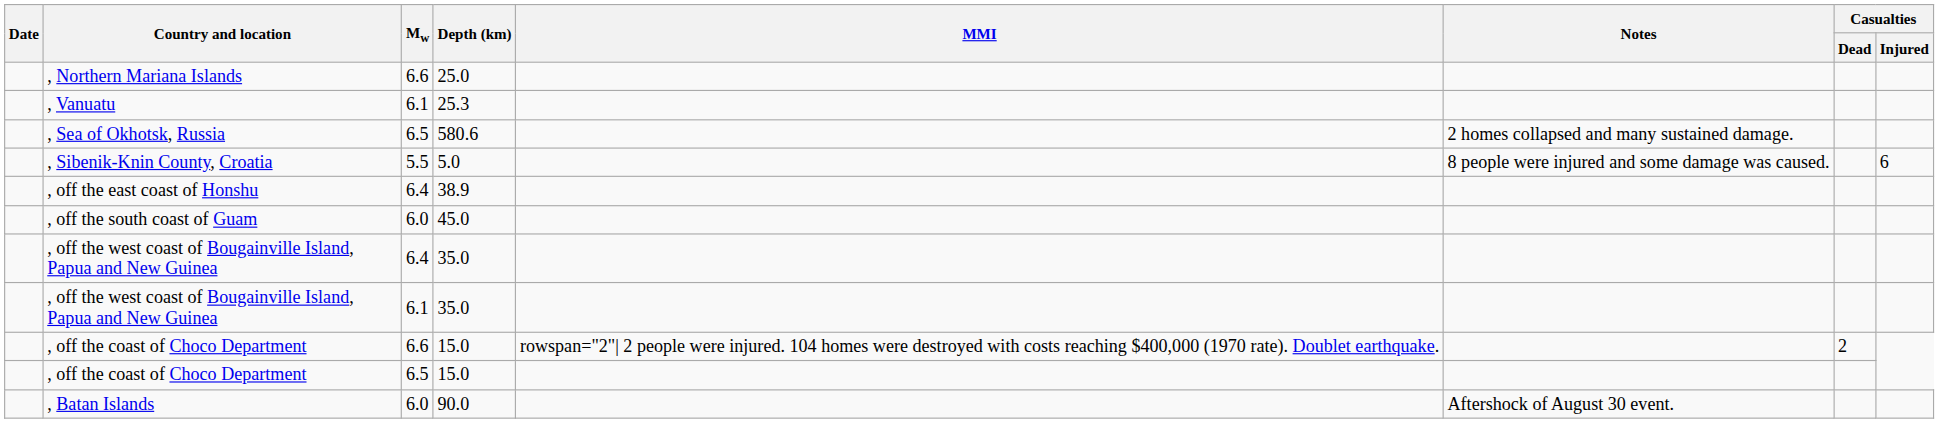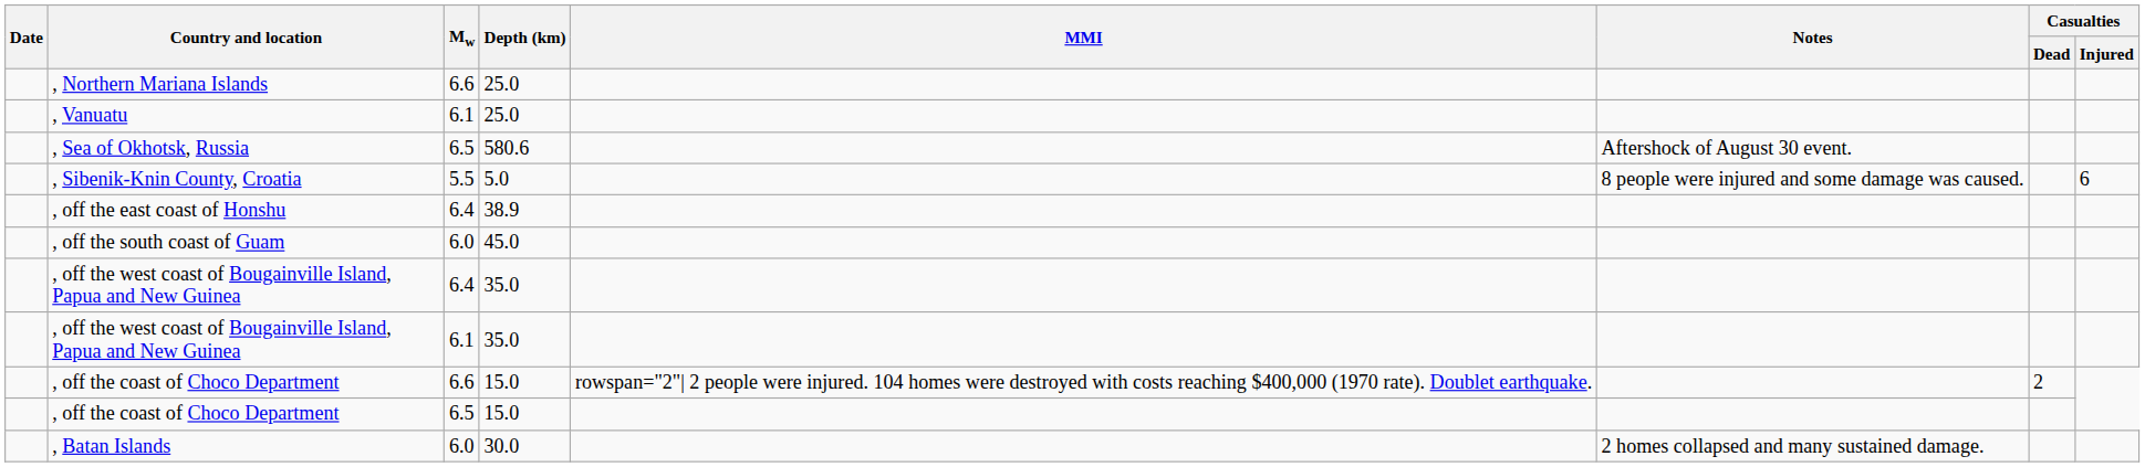, Vanuatu | Depth (km): 25.3 -> 25.0
, Sea of Okhotsk, Russia | Notes: 2 homes collapsed and many sustained damage. -> Aftershock of August 30 event.
, Batan Islands | Depth (km): 90.0 -> 30.0
, Batan Islands | Notes: Aftershock of August 30 event. -> 2 homes collapsed and many sustained damage.
